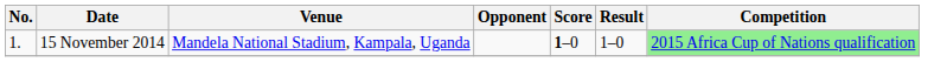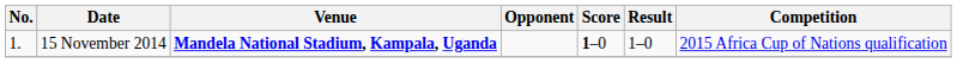15 November 2014 | Venue: normal -> bold
15 November 2014 | Competition: lightgreen background -> no background
